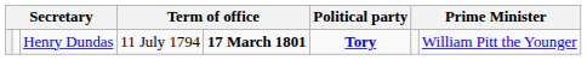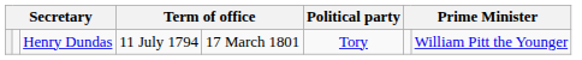Henry Dundas | column 5: bold -> normal
Henry Dundas | Political party: bold -> normal
